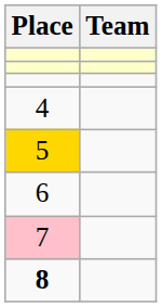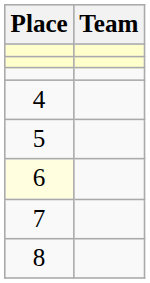row 6 | Place: gold background -> no background
row 7 | Place: no background -> lightyellow background
row 8 | Place: pink background -> no background
row 9 | Place: bold -> normal
